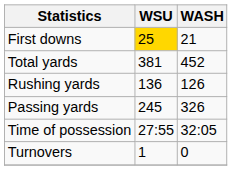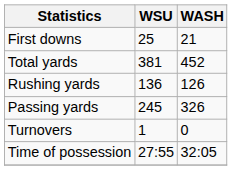First downs | WSU: gold background -> no background
rows swapped: Turnovers <-> Time of possession
